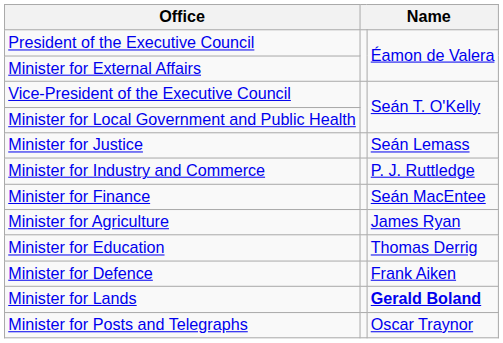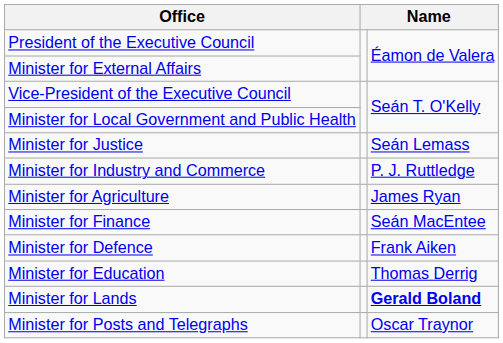rows swapped: Minister for Finance <-> Minister for Agriculture
rows swapped: Minister for Defence <-> Minister for Education
